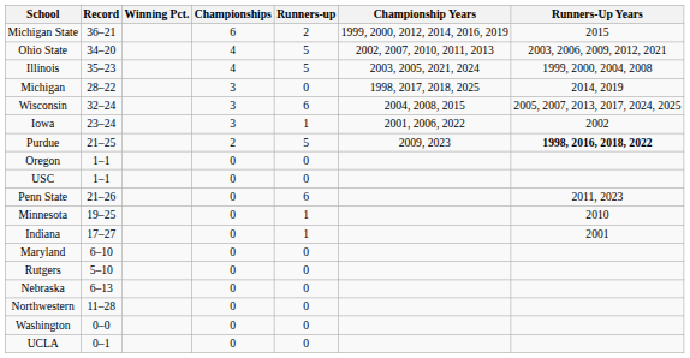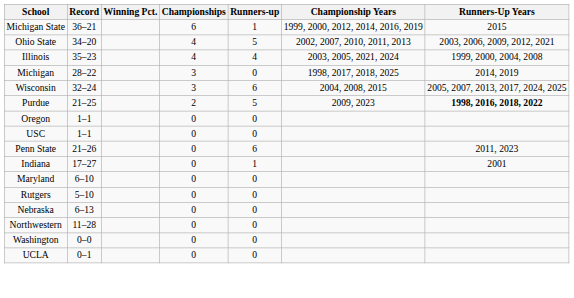Michigan State | Runners-up: 2 -> 1
Illinois | Runners-up: 5 -> 4
- row: Iowa | 23–24 | 3 | 1 | 2001, 2006, 2022 | 2002
- row: Minnesota | 19–25 | 0 | 1 | 2010
